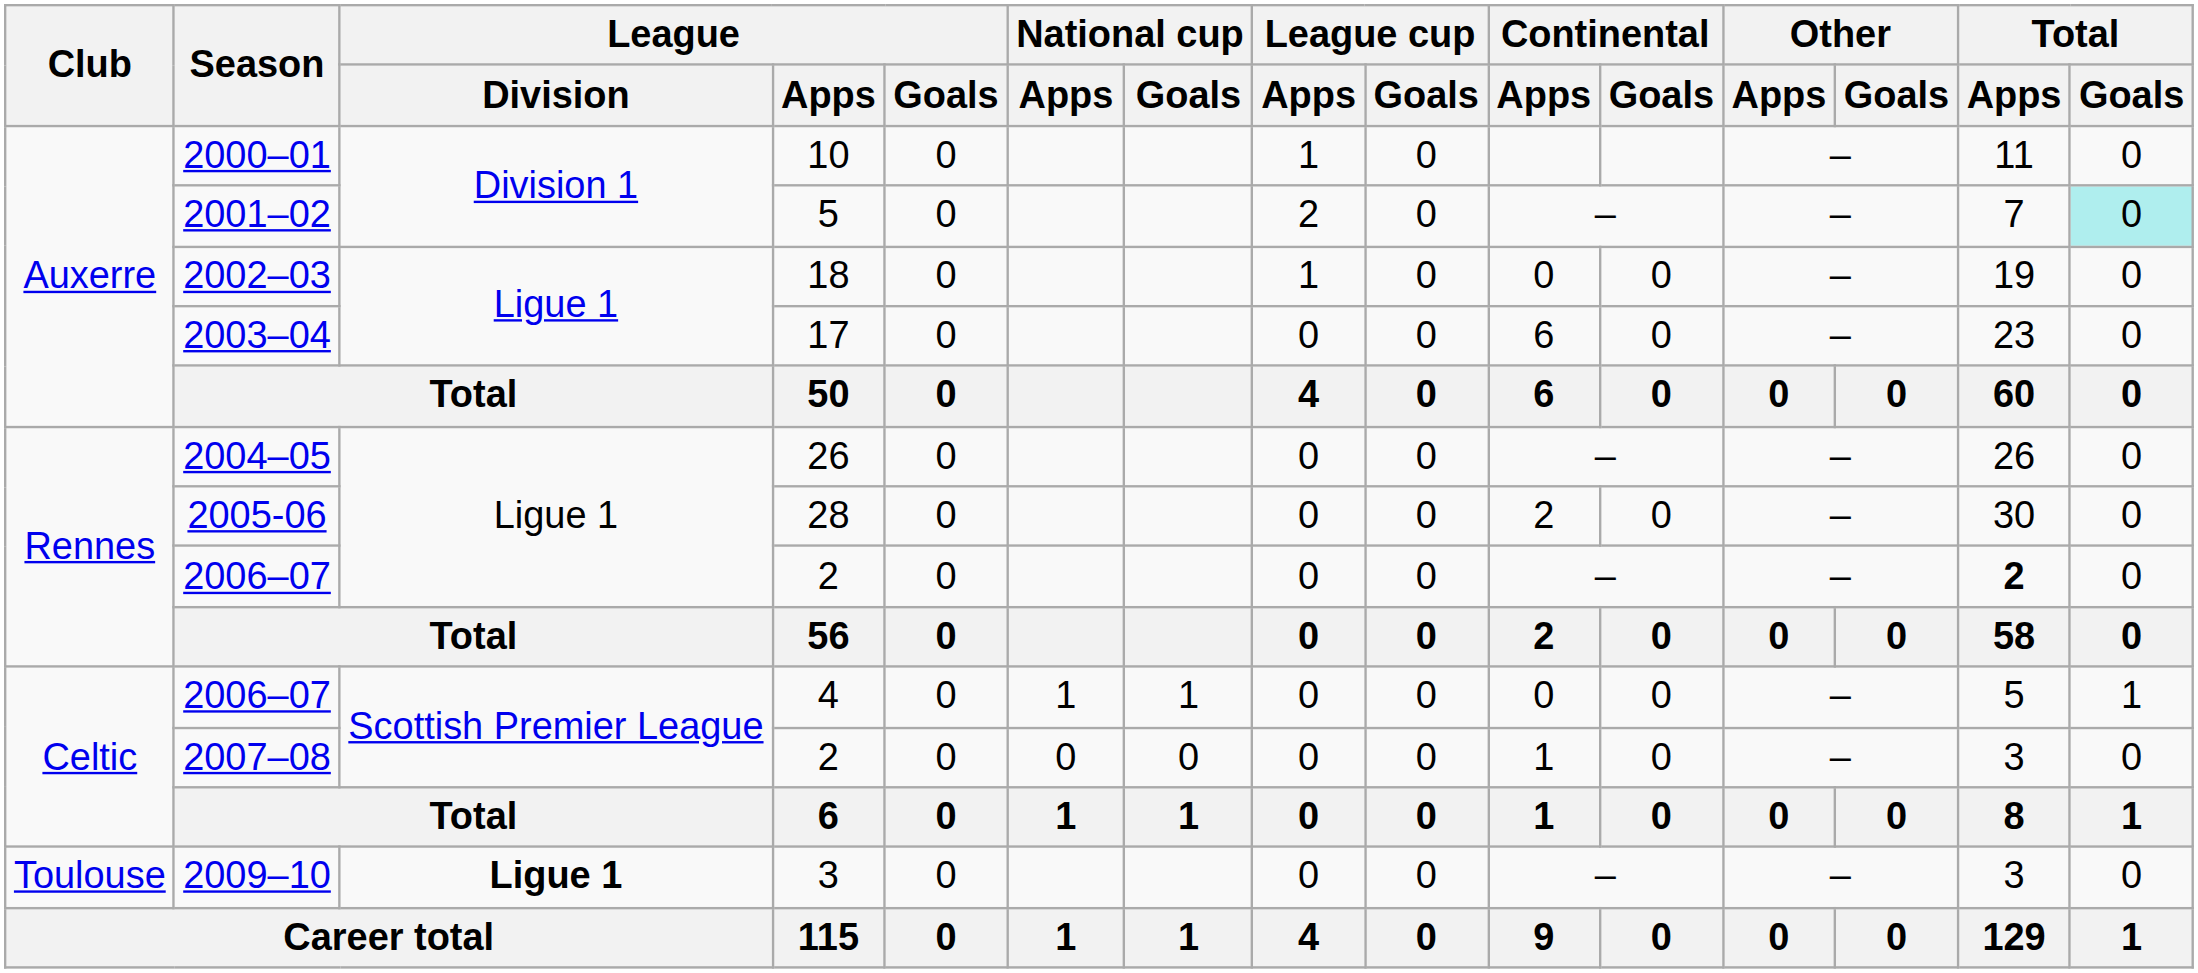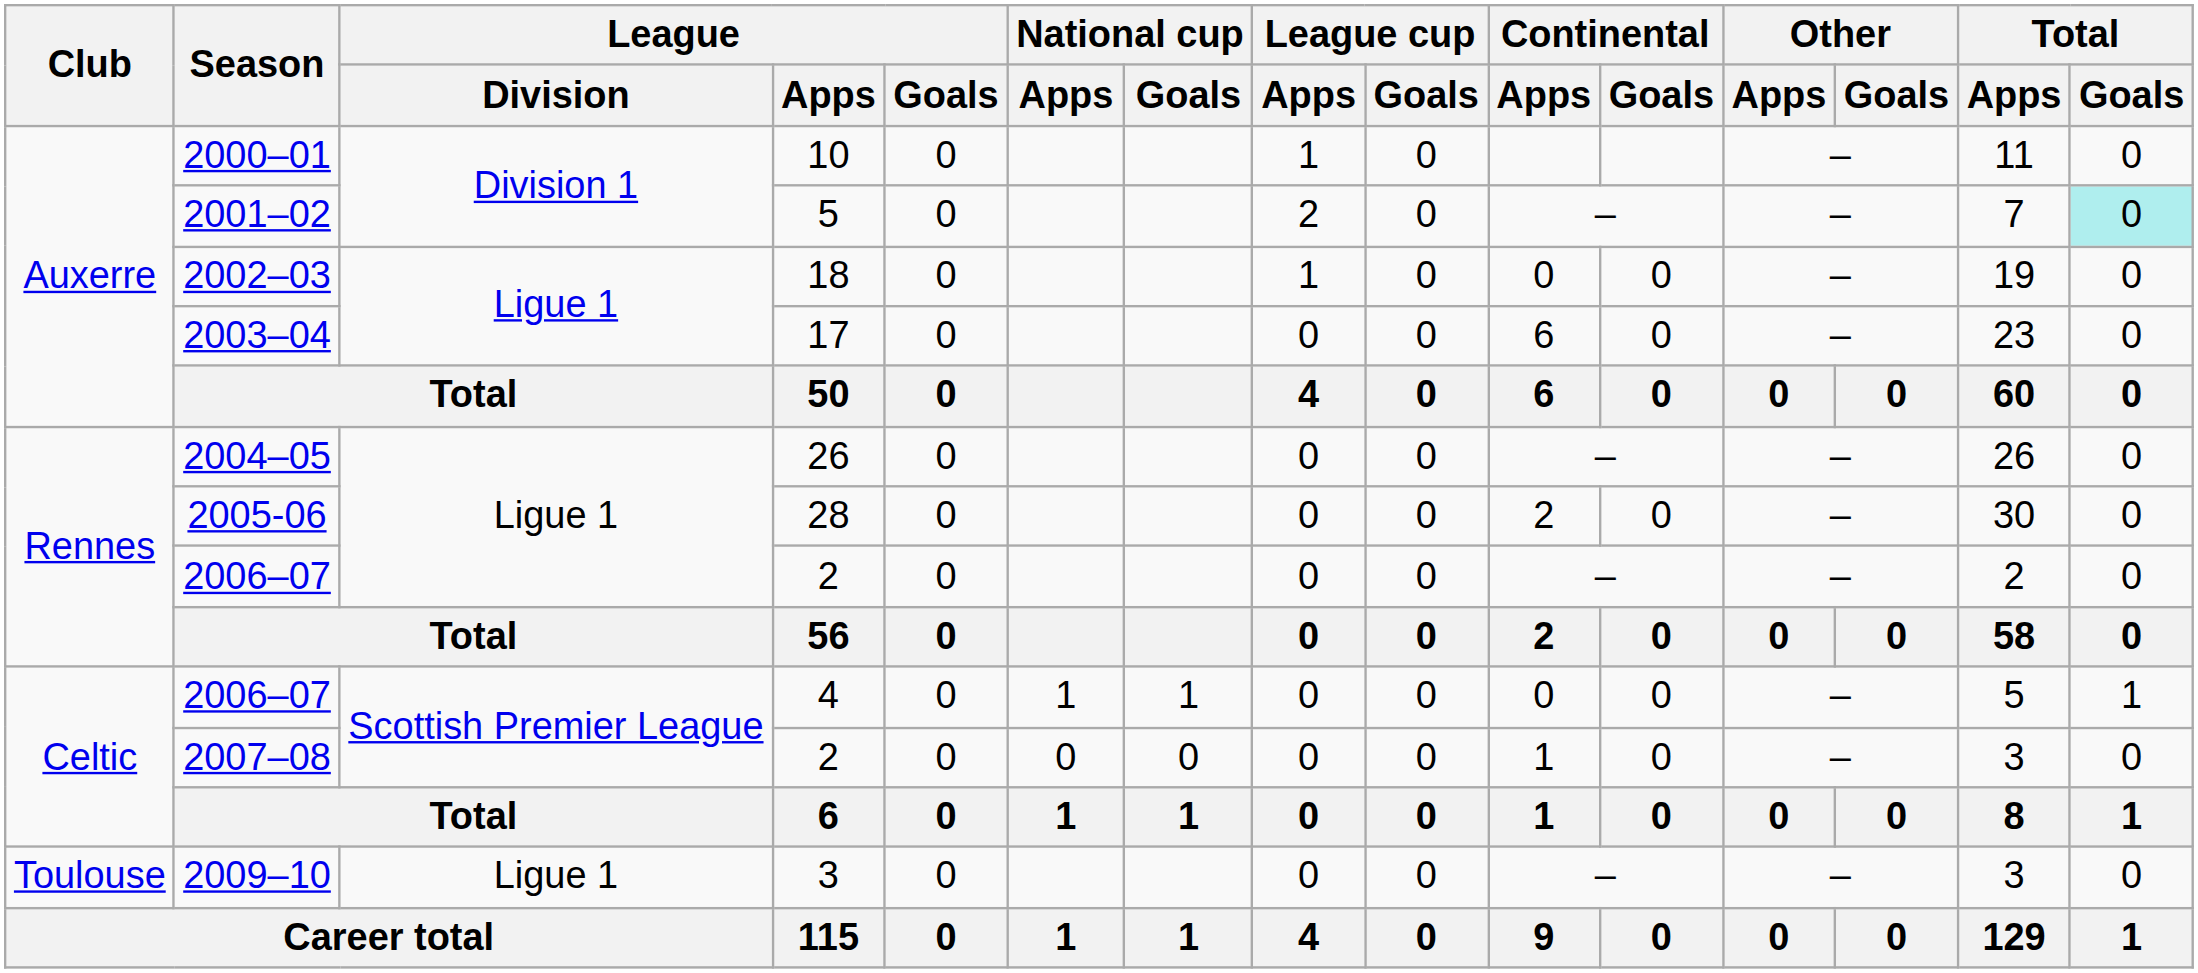2006–07 / 2 | Total / Apps: bold -> normal
2009–10 | League / Division: bold -> normal
